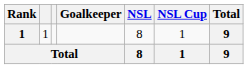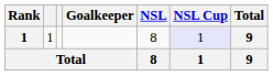row 2 | NSL Cup: no background -> lavender background
